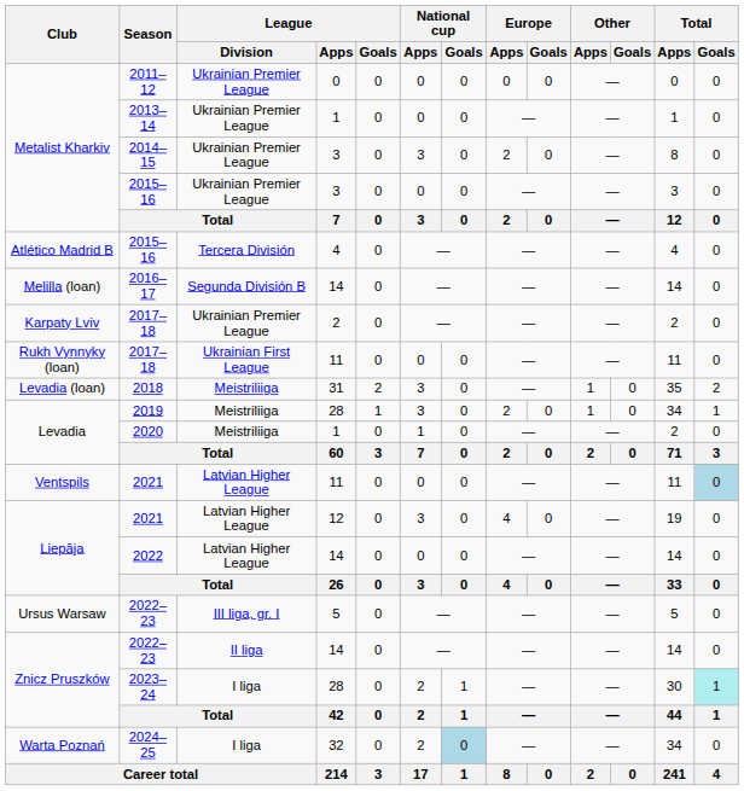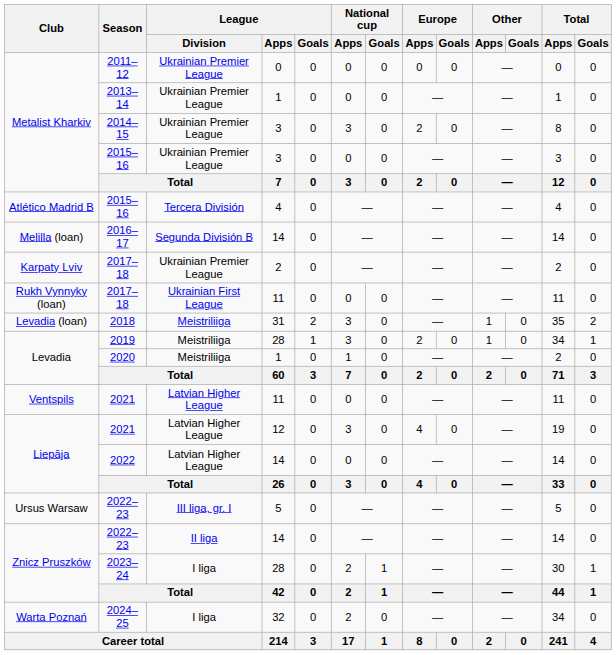Ventspils / 2021 | Total / Goals: lightblue background -> no background
2023–24 | Total / Goals: paleturquoise background -> no background
2024–25 | National cup / Goals: lightblue background -> no background
